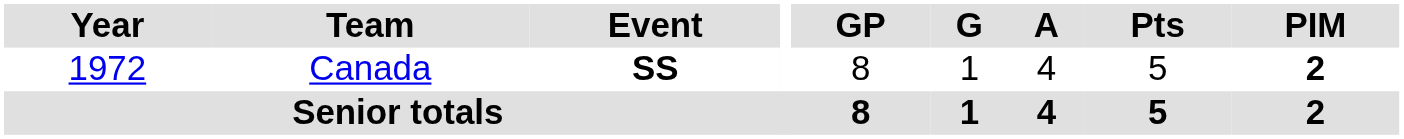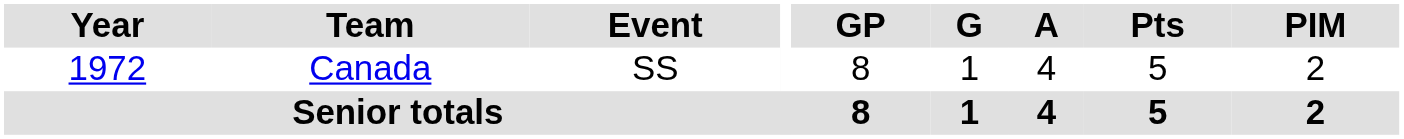Canada | Event: bold -> normal
Canada | PIM: bold -> normal
